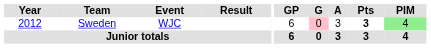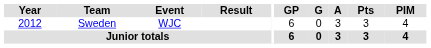Sweden | G: pink background -> no background
Sweden | Pts: bold -> normal
Sweden | PIM: lightgreen background -> no background
